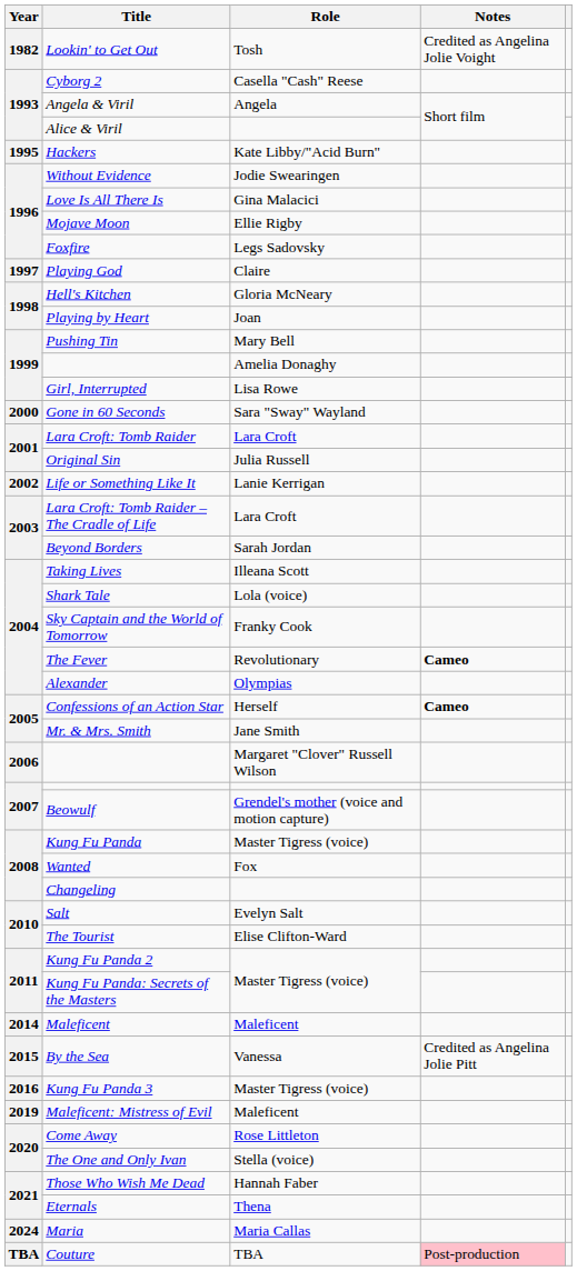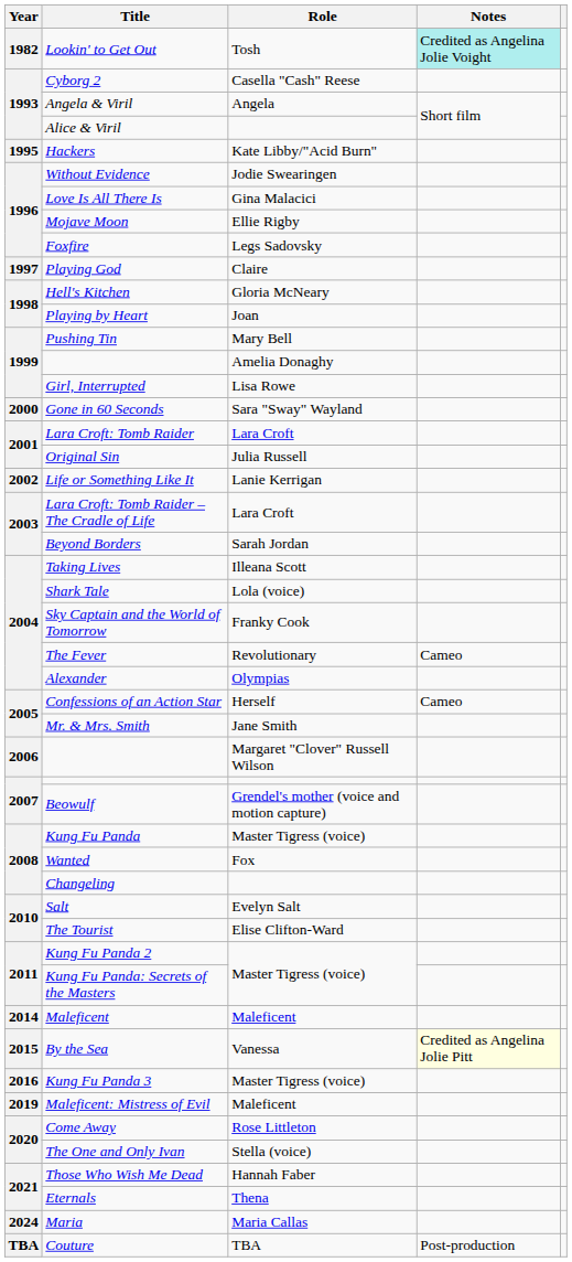Lookin' to Get Out | Notes: no background -> paleturquoise background
The Fever | Notes: bold -> normal
Confessions of an Action Star | Notes: bold -> normal
By the Sea | Notes: no background -> lightyellow background
Couture | Notes: pink background -> no background
